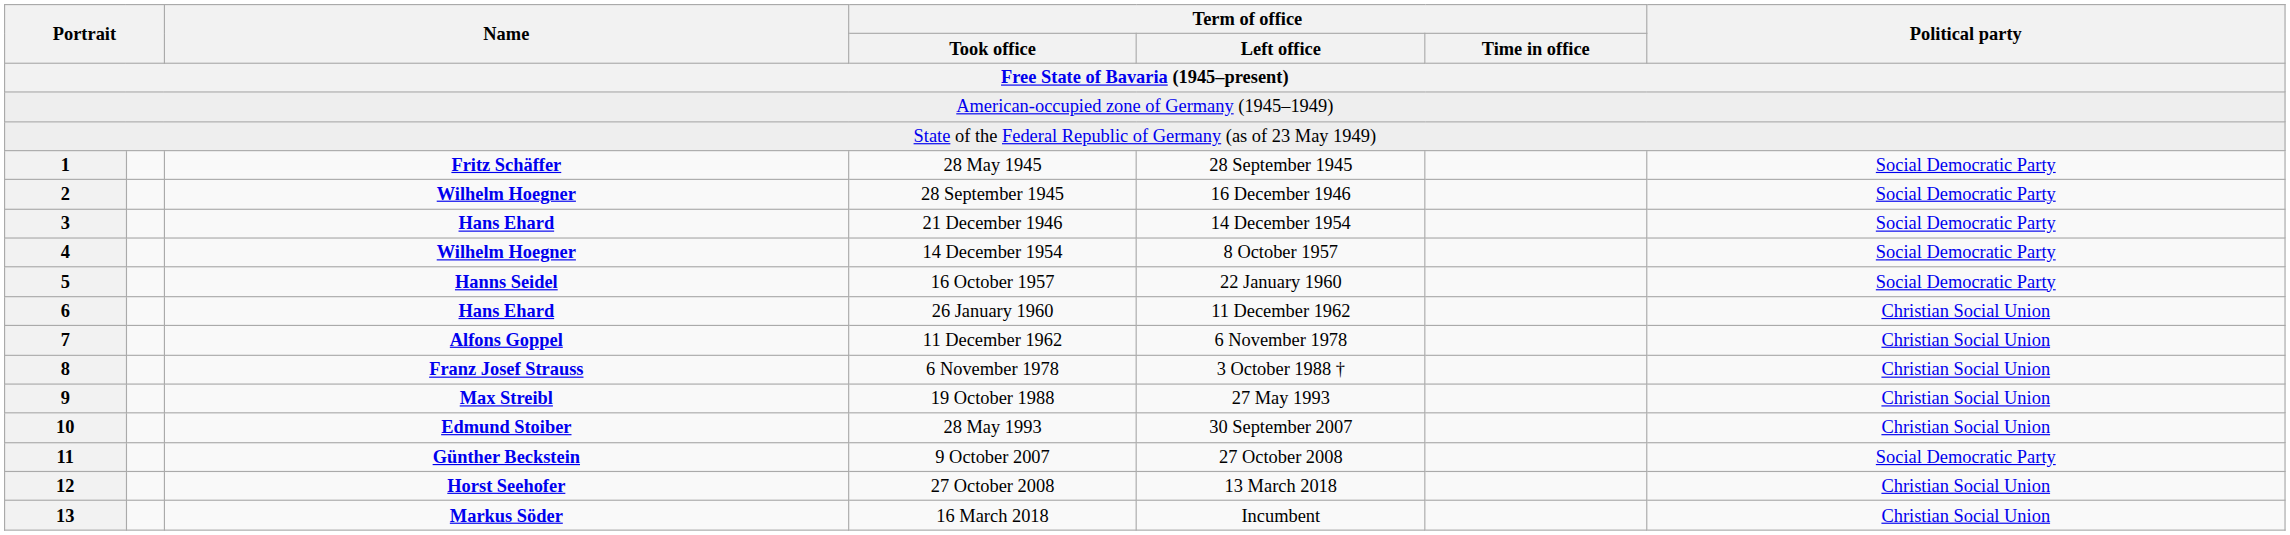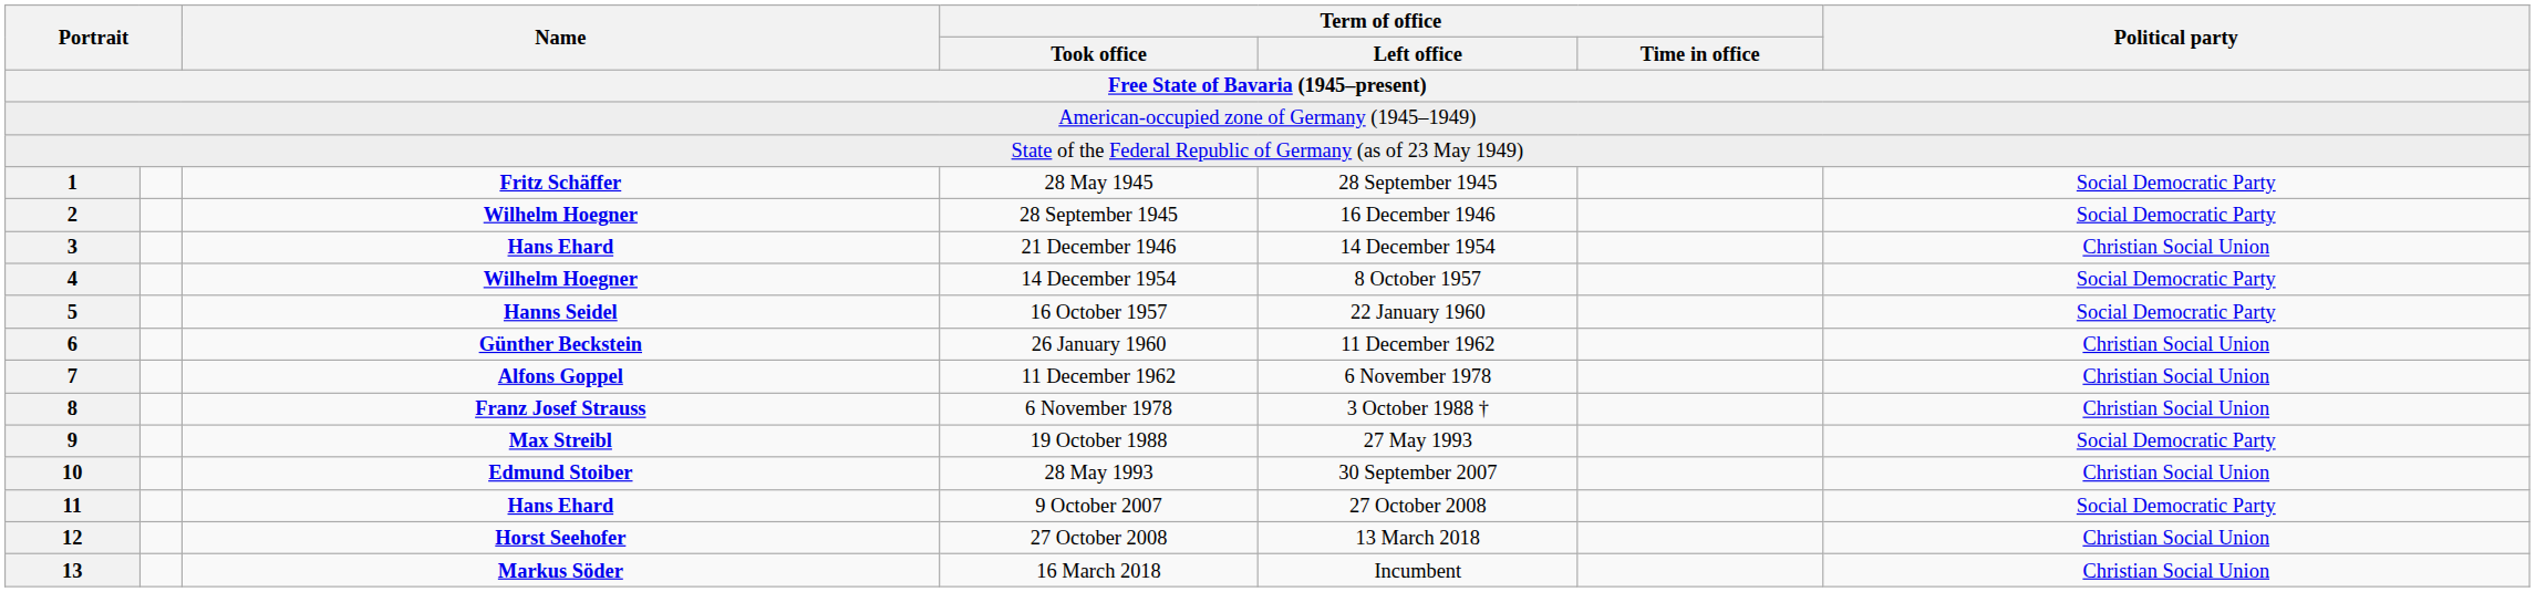21 December 1946 | Political party: Social Democratic Party -> Christian Social Union
26 January 1960 | Name: Hans Ehard -> Günther Beckstein
19 October 1988 | Political party: Christian Social Union -> Social Democratic Party
9 October 2007 | Name: Günther Beckstein -> Hans Ehard
